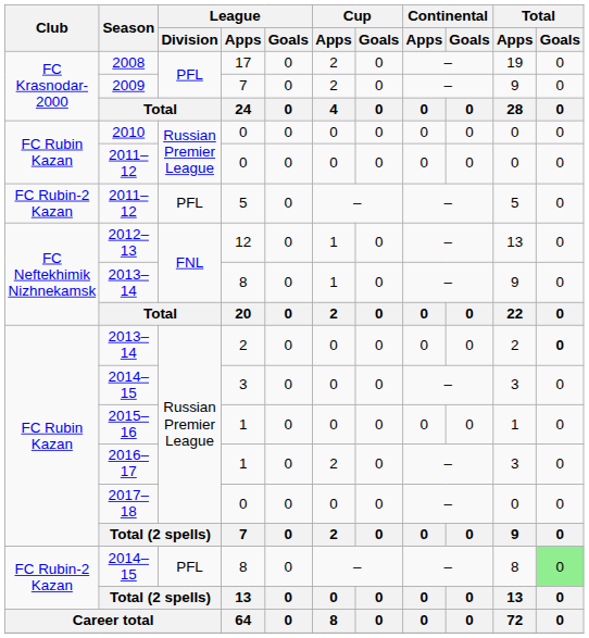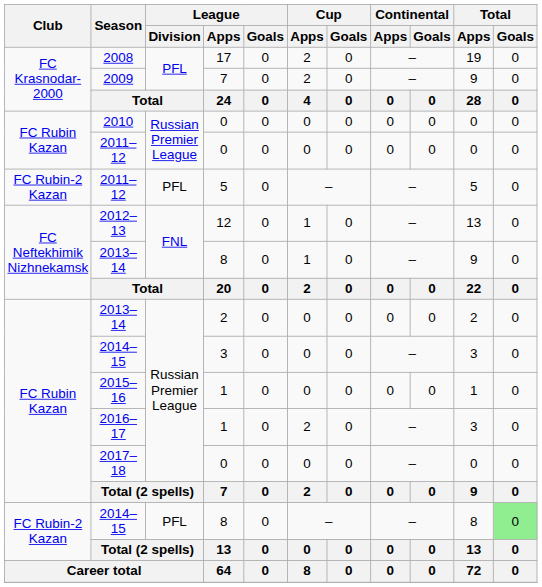2013–14 / 2 | Total / Goals: bold -> normal
